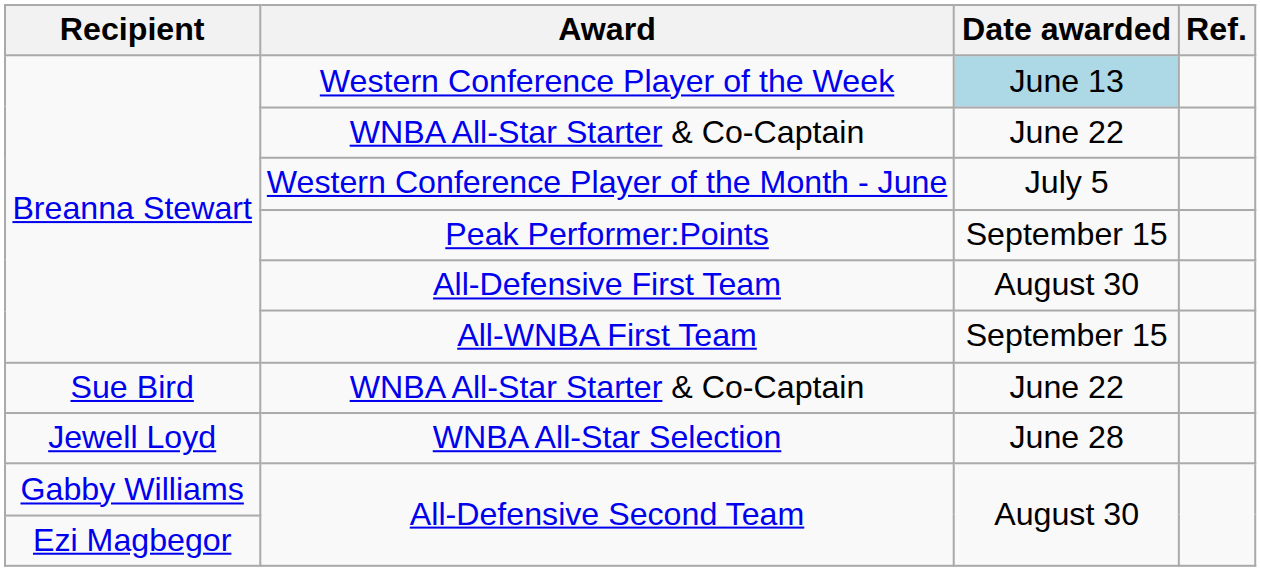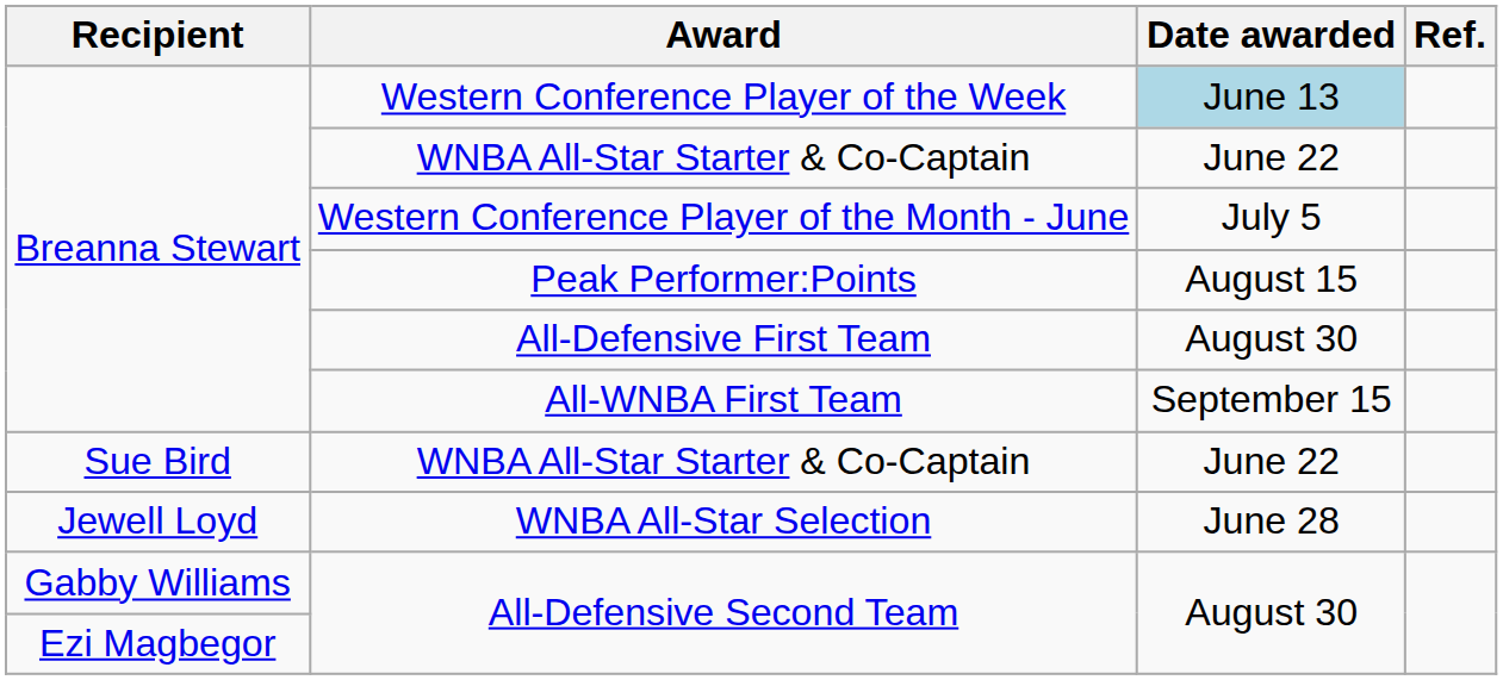Peak Performer:Points | Date awarded: September 15 -> August 15
